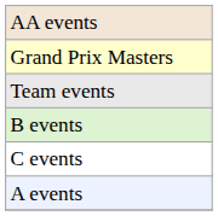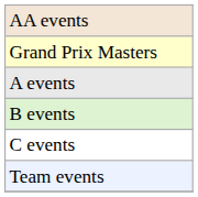row 3 | column 1: Team events -> A events
row 6 | column 1: A events -> Team events
